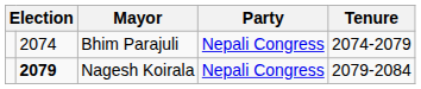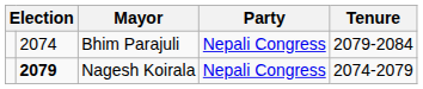Bhim Parajuli | Tenure: 2074-2079 -> 2079-2084
Nagesh Koirala | Tenure: 2079-2084 -> 2074-2079
